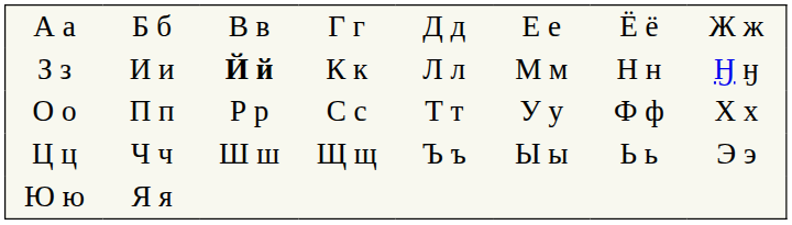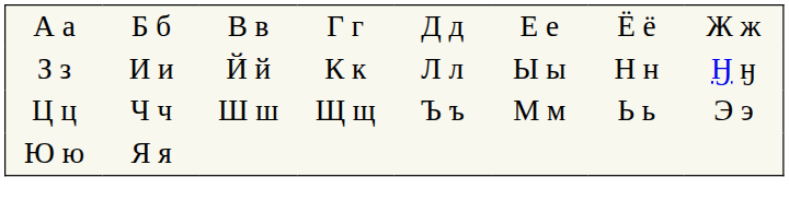З з | column 3: bold -> normal
З з | column 6: М м -> Ы ы
- row: О о | П п | Р р | С с | Т т | У у | Ф ф | Х х
Ц ц | column 6: Ы ы -> М м
